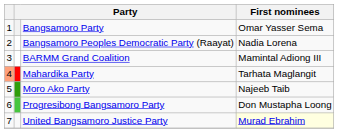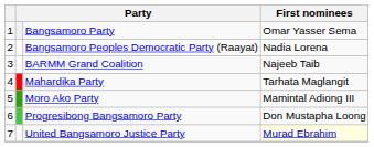BARMM Grand Coalition | First nominees: Mamintal Adiong III -> Najeeb Taib
Mahardika Party | column 1: lightsalmon background -> no background
Moro Ako Party | First nominees: Najeeb Taib -> Mamintal Adiong III
